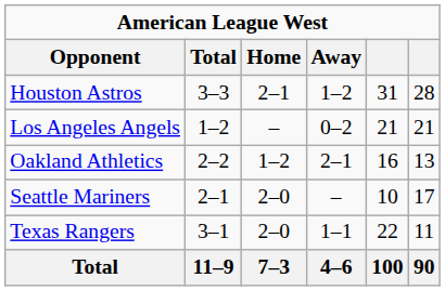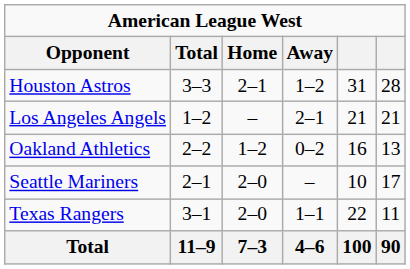Los Angeles Angels | column 4: 0–2 -> 2–1
Oakland Athletics | column 4: 2–1 -> 0–2
